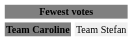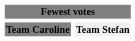Team Caroline | column 2: normal -> bold
